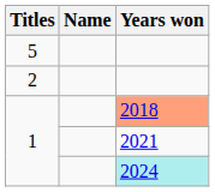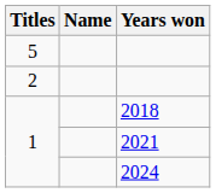2018 | Years won: lightsalmon background -> no background
2024 | Years won: paleturquoise background -> no background
